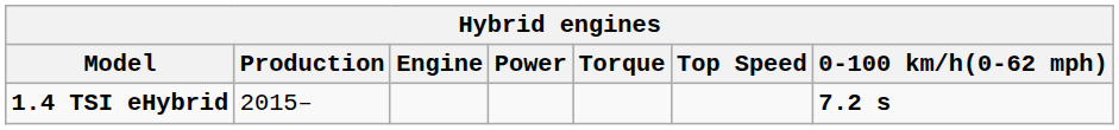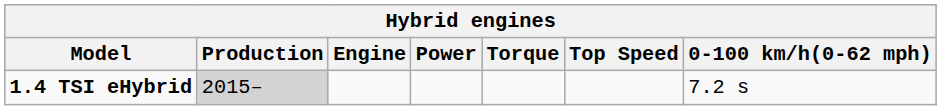1.4 TSI eHybrid | Production: no background -> lightgrey background
1.4 TSI eHybrid | 0-100 km/h(0-62 mph): bold -> normal
